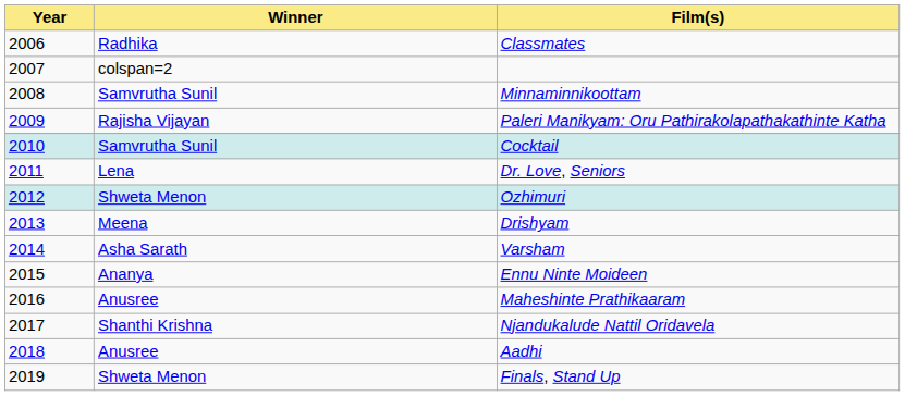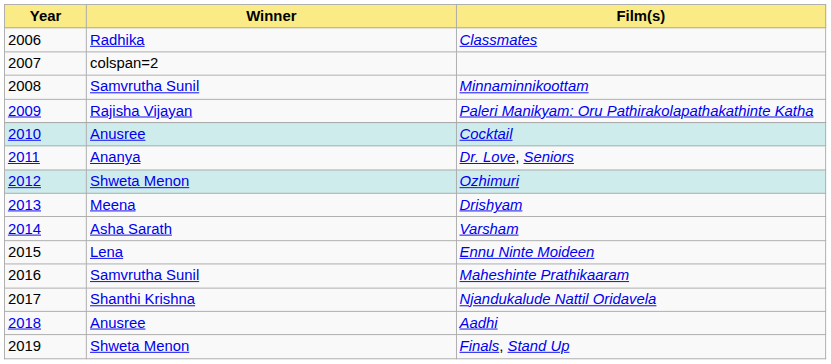Cocktail | Winner: Samvrutha Sunil -> Anusree
Dr. Love, Seniors | Winner: Lena -> Ananya
Ennu Ninte Moideen | Winner: Ananya -> Lena
Maheshinte Prathikaaram | Winner: Anusree -> Samvrutha Sunil
